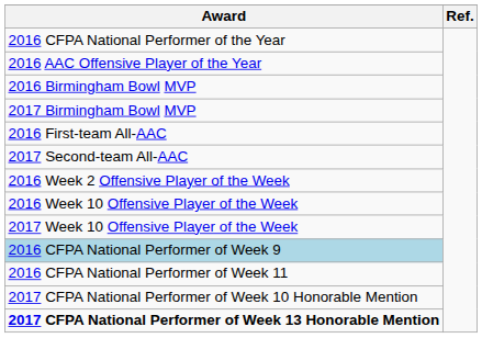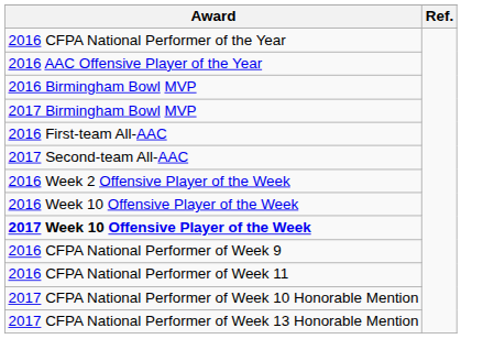2017 Week 10 Offensive Player of the Week | Award: normal -> bold
2016 CFPA National Performer of Week 9 | Award: lightblue background -> no background
2017 CFPA National Performer of Week 13 Honorable Mention | Award: bold -> normal
